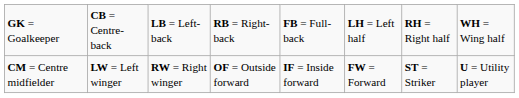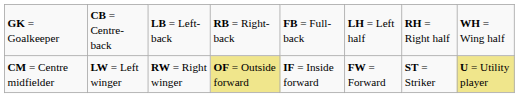CM = Centre midfielder | column 4: no background -> khaki background
CM = Centre midfielder | column 8: no background -> khaki background
